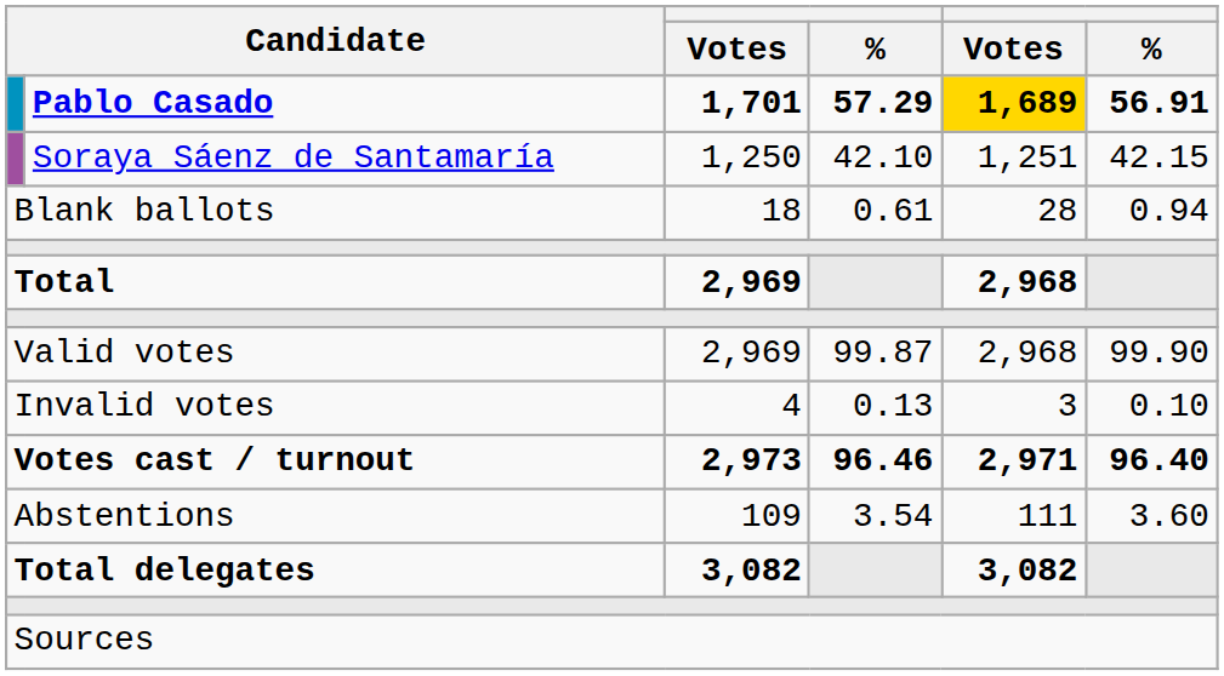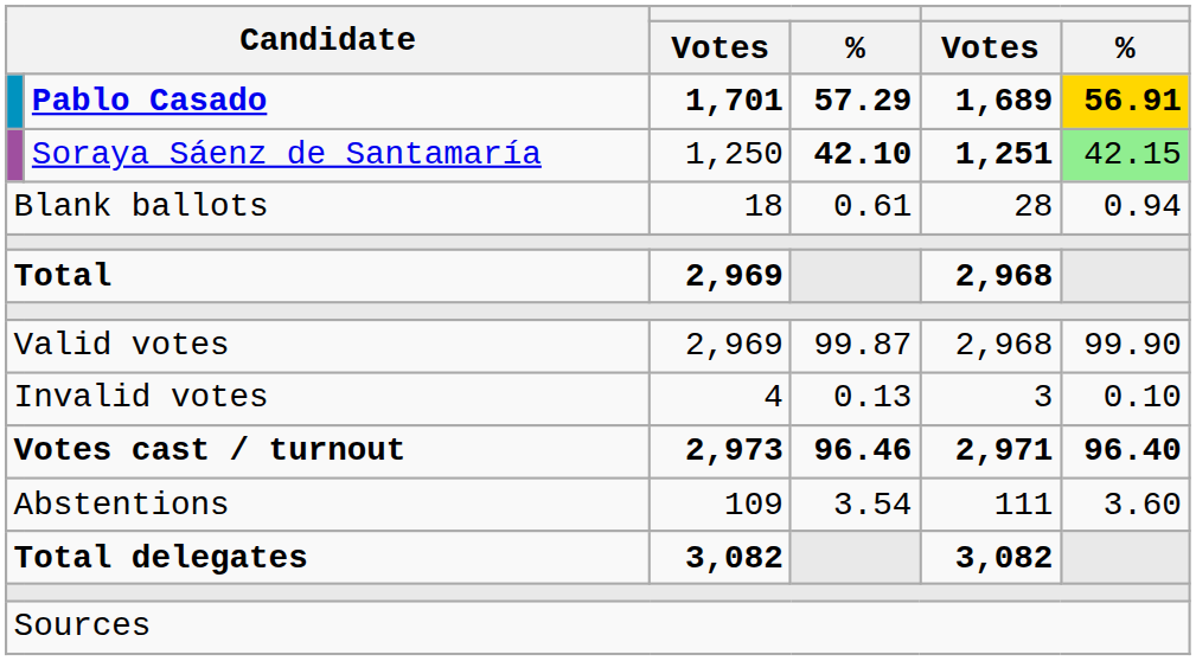Pablo Casado | column 5: gold background -> no background
Pablo Casado | column 6: no background -> gold background
Soraya Sáenz de Santamaría | column 4: normal -> bold
Soraya Sáenz de Santamaría | column 5: normal -> bold
Soraya Sáenz de Santamaría | column 6: no background -> lightgreen background
